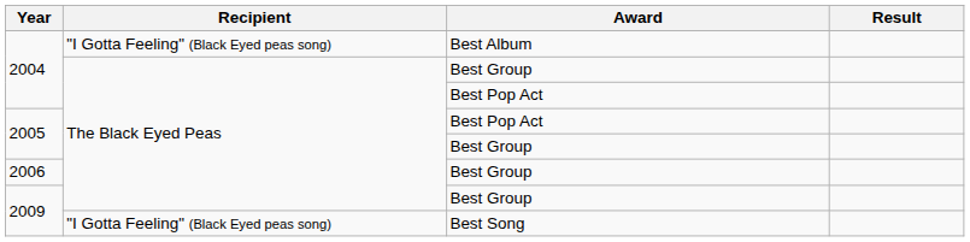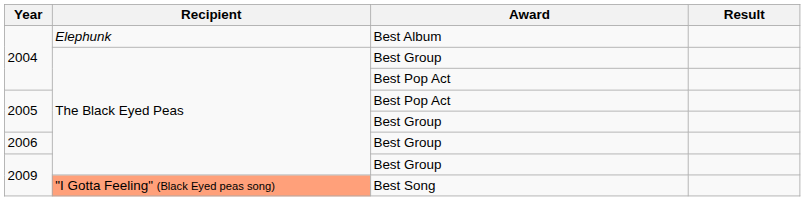2004 / Best Album | Recipient: "I Gotta Feeling" (Black Eyed peas song) -> Elephunk
2009 / Best Song | Recipient: no background -> lightsalmon background
